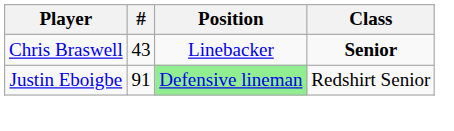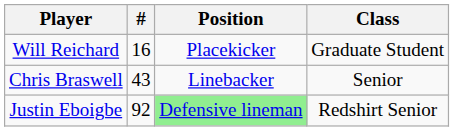+ row: Will Reichard | 16 | Placekicker | Graduate Student
Chris Braswell | Class: bold -> normal
Justin Eboigbe | #: 91 -> 92
